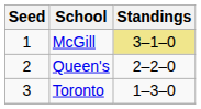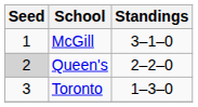McGill | Standings: khaki background -> no background
Queen's | Seed: no background -> lightgrey background
